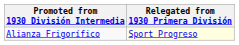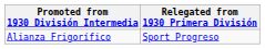Alianza Frigorífico | Relegated from 1930 Primera División: lightyellow background -> no background
